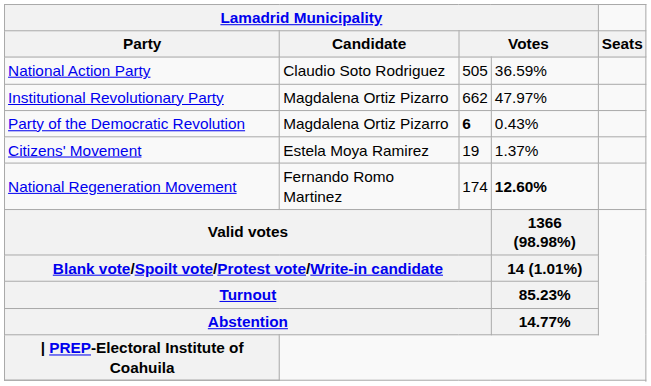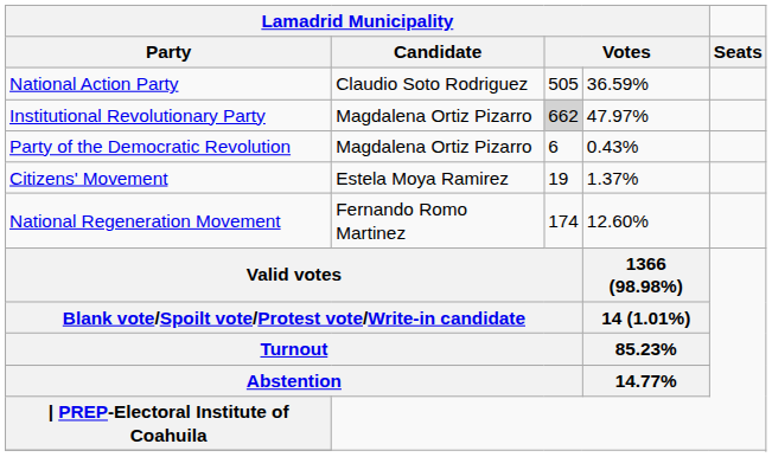Institutional Revolutionary Party | column 3: no background -> lightgrey background
Party of the Democratic Revolution | column 3: bold -> normal
National Regeneration Movement | column 4: bold -> normal
